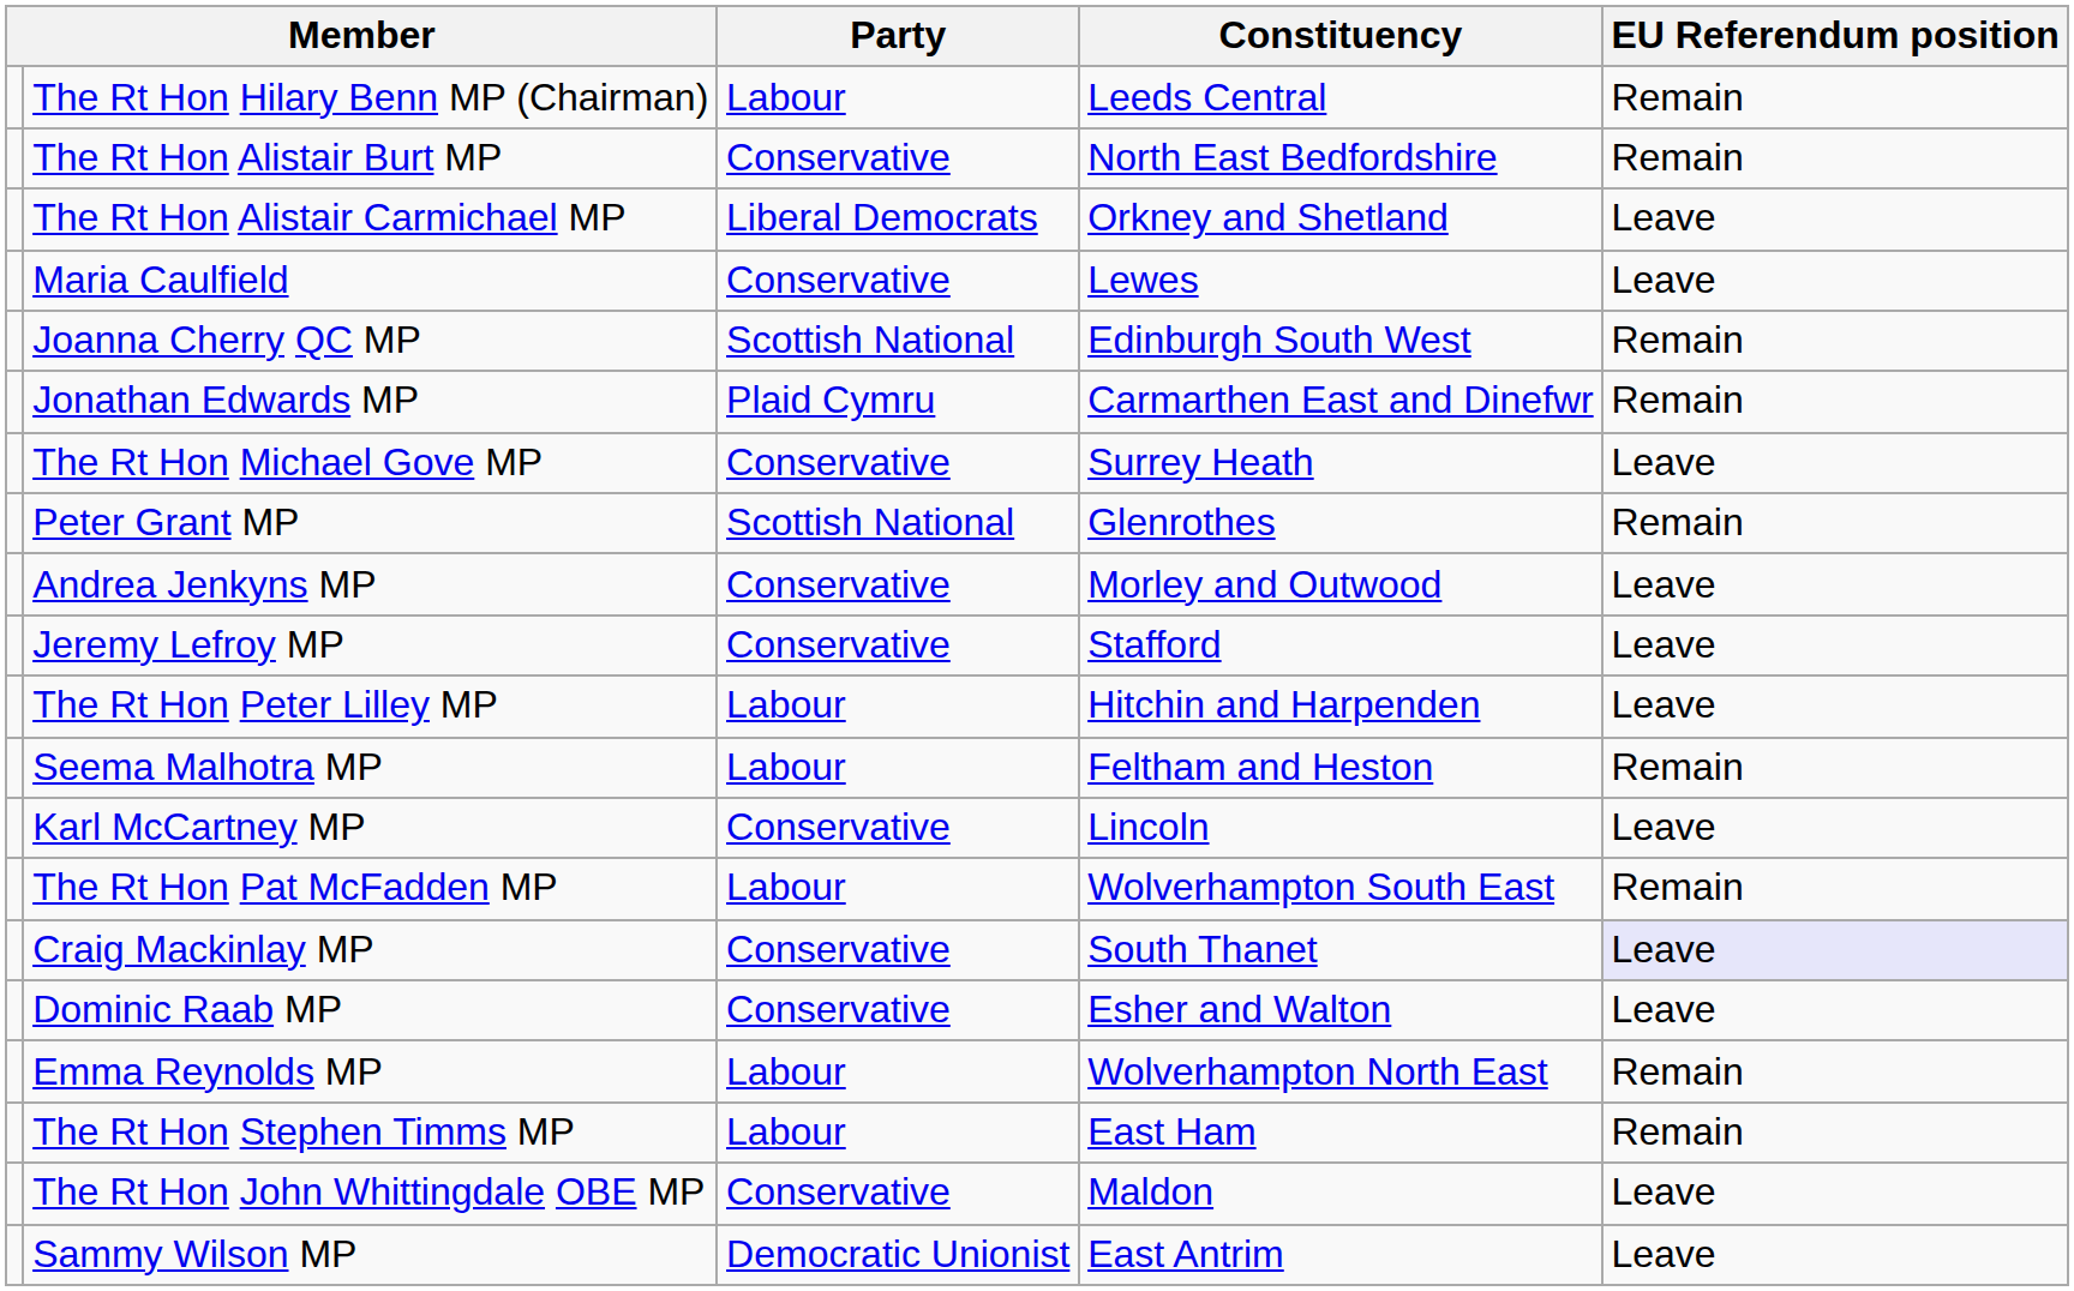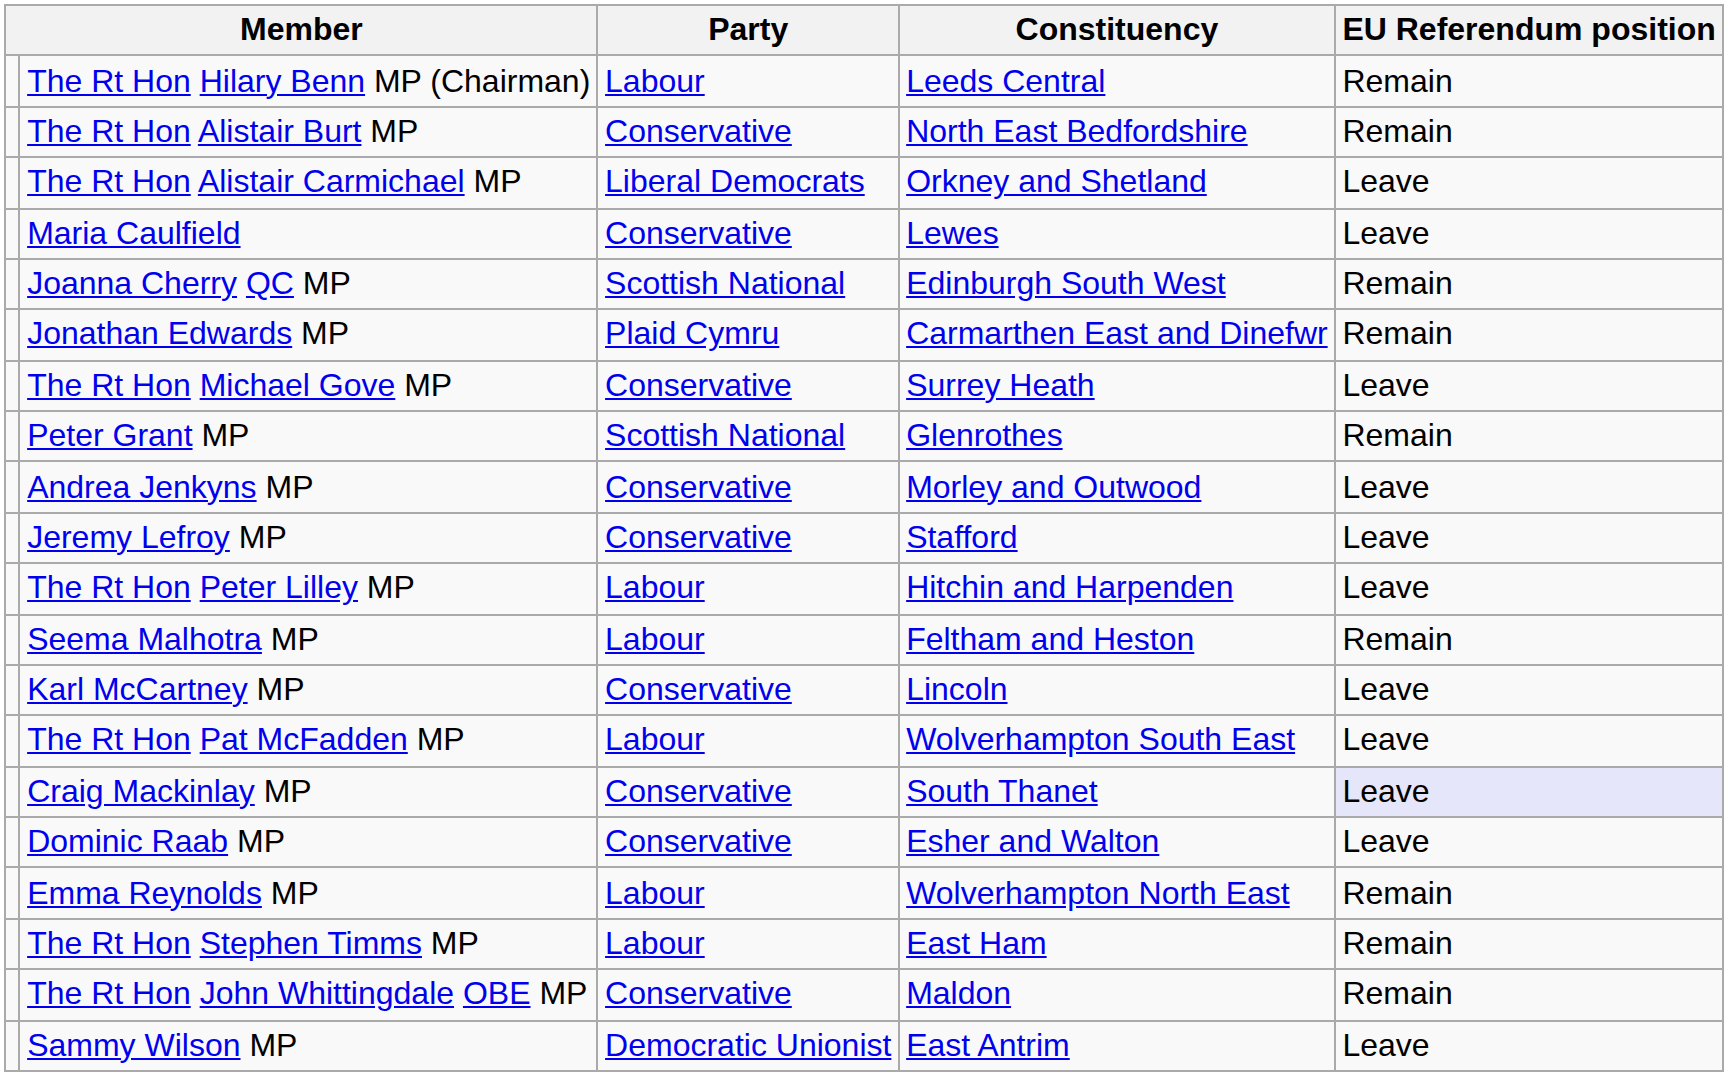The Rt Hon Pat McFadden MP | EU Referendum position: Remain -> Leave
The Rt Hon John Whittingdale OBE MP | EU Referendum position: Leave -> Remain
